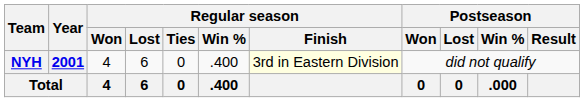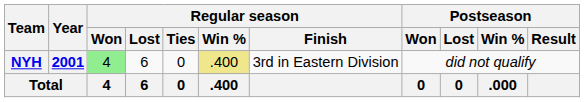NYH | Regular season / Won: no background -> lightgreen background
NYH | Regular season / Win %: no background -> khaki background
NYH | Regular season / Finish: lightyellow background -> no background
